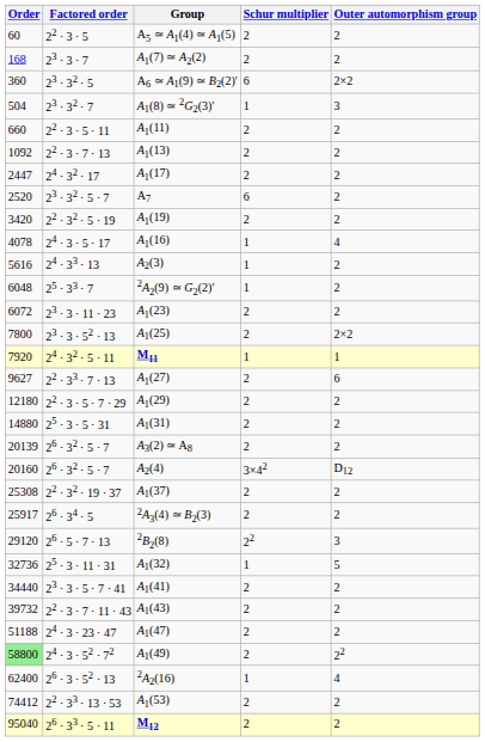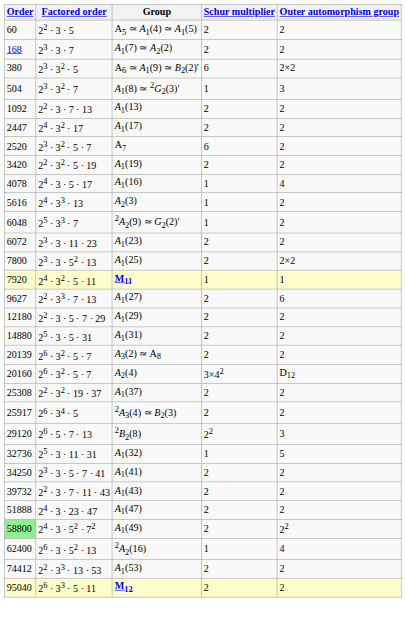A6 ≃ A1(9) ≃ B2(2)′ | Order: 360 -> 380
- row: 660 | 22 ⋅ 3 ⋅ 5 ⋅ 11 | A1(11) | 2 | 2
A1(41) | Order: 34440 -> 34250
A1(47) | Order: 51188 -> 51888
